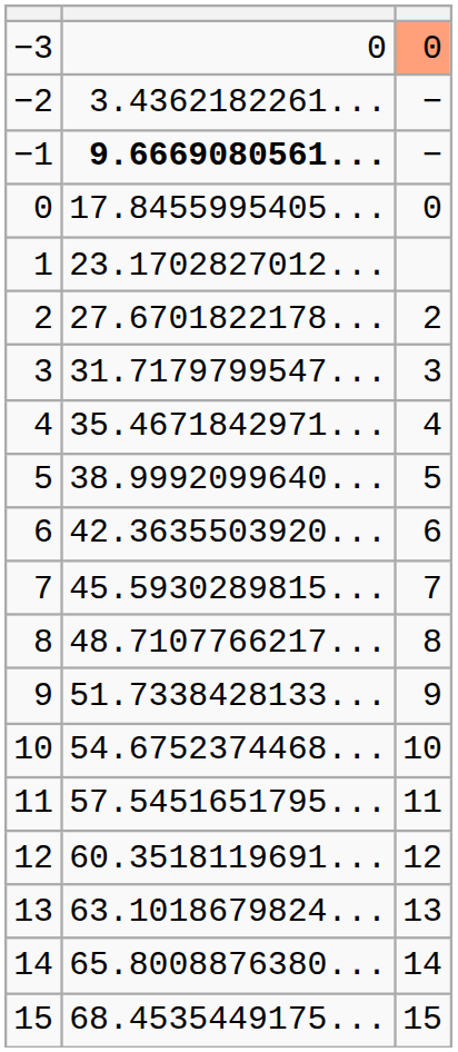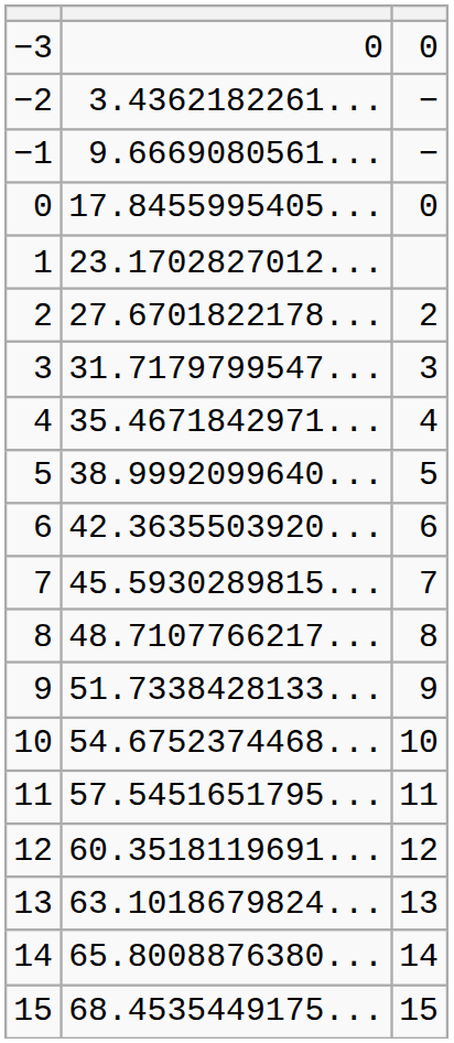−3 | column 3: lightsalmon background -> no background
−1 | column 2: bold -> normal
